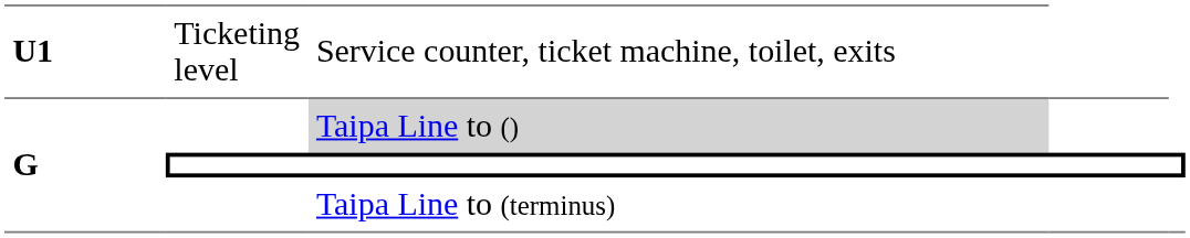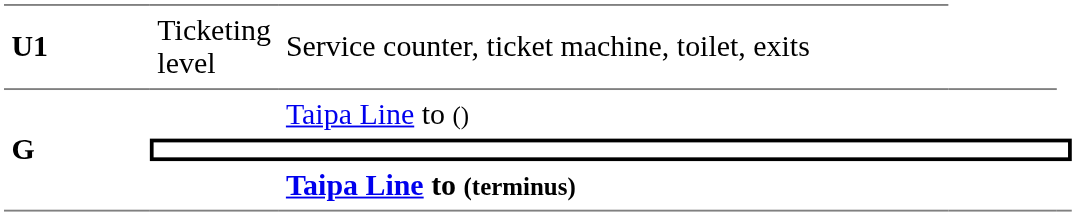Taipa Line to () | column 3: lightgrey background -> no background
Taipa Line to (terminus) | column 3: normal -> bold
